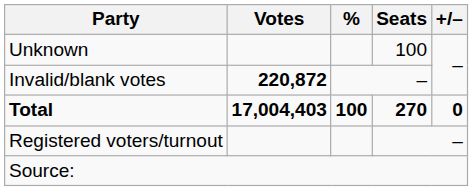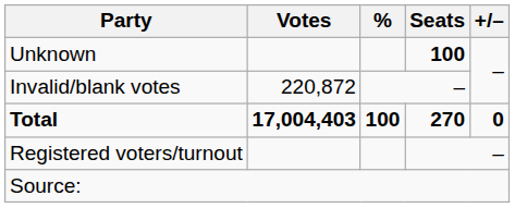Unknown | Seats: normal -> bold
Invalid/blank votes | Votes: bold -> normal
